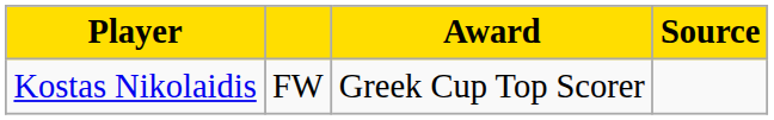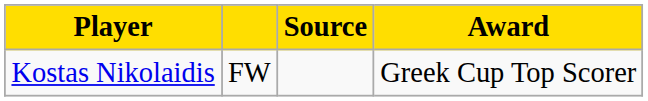columns swapped: Award <-> Source
